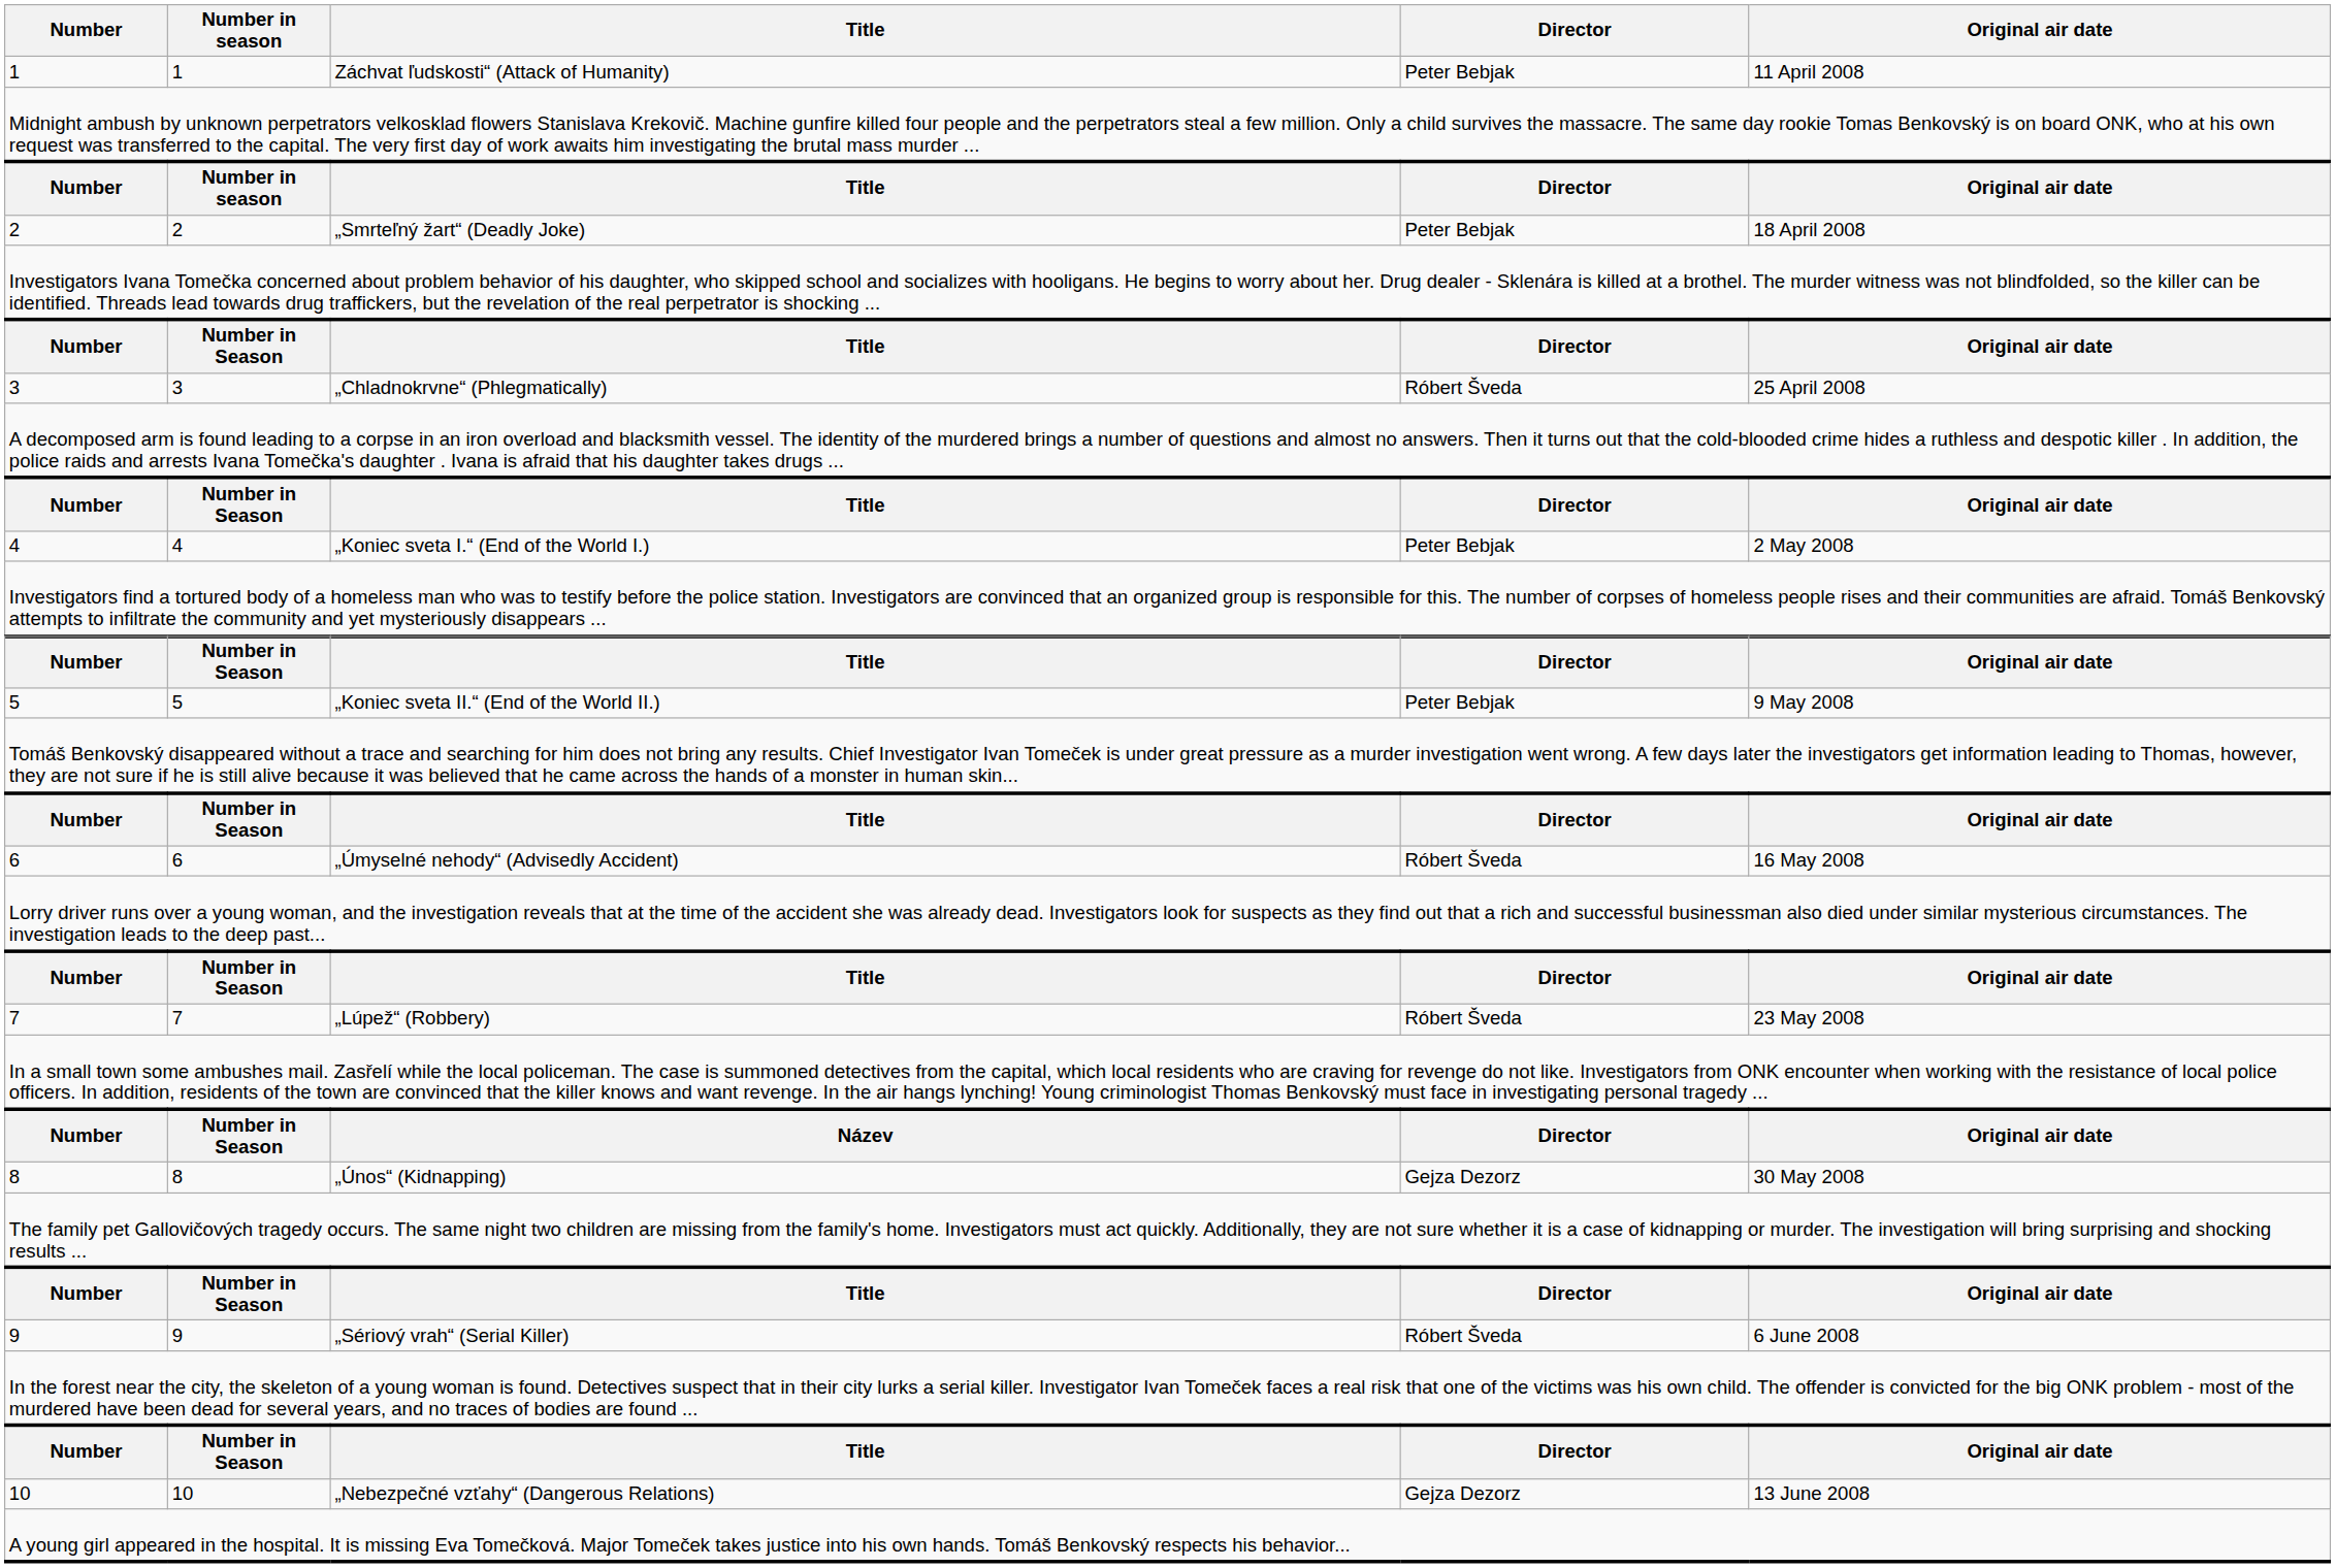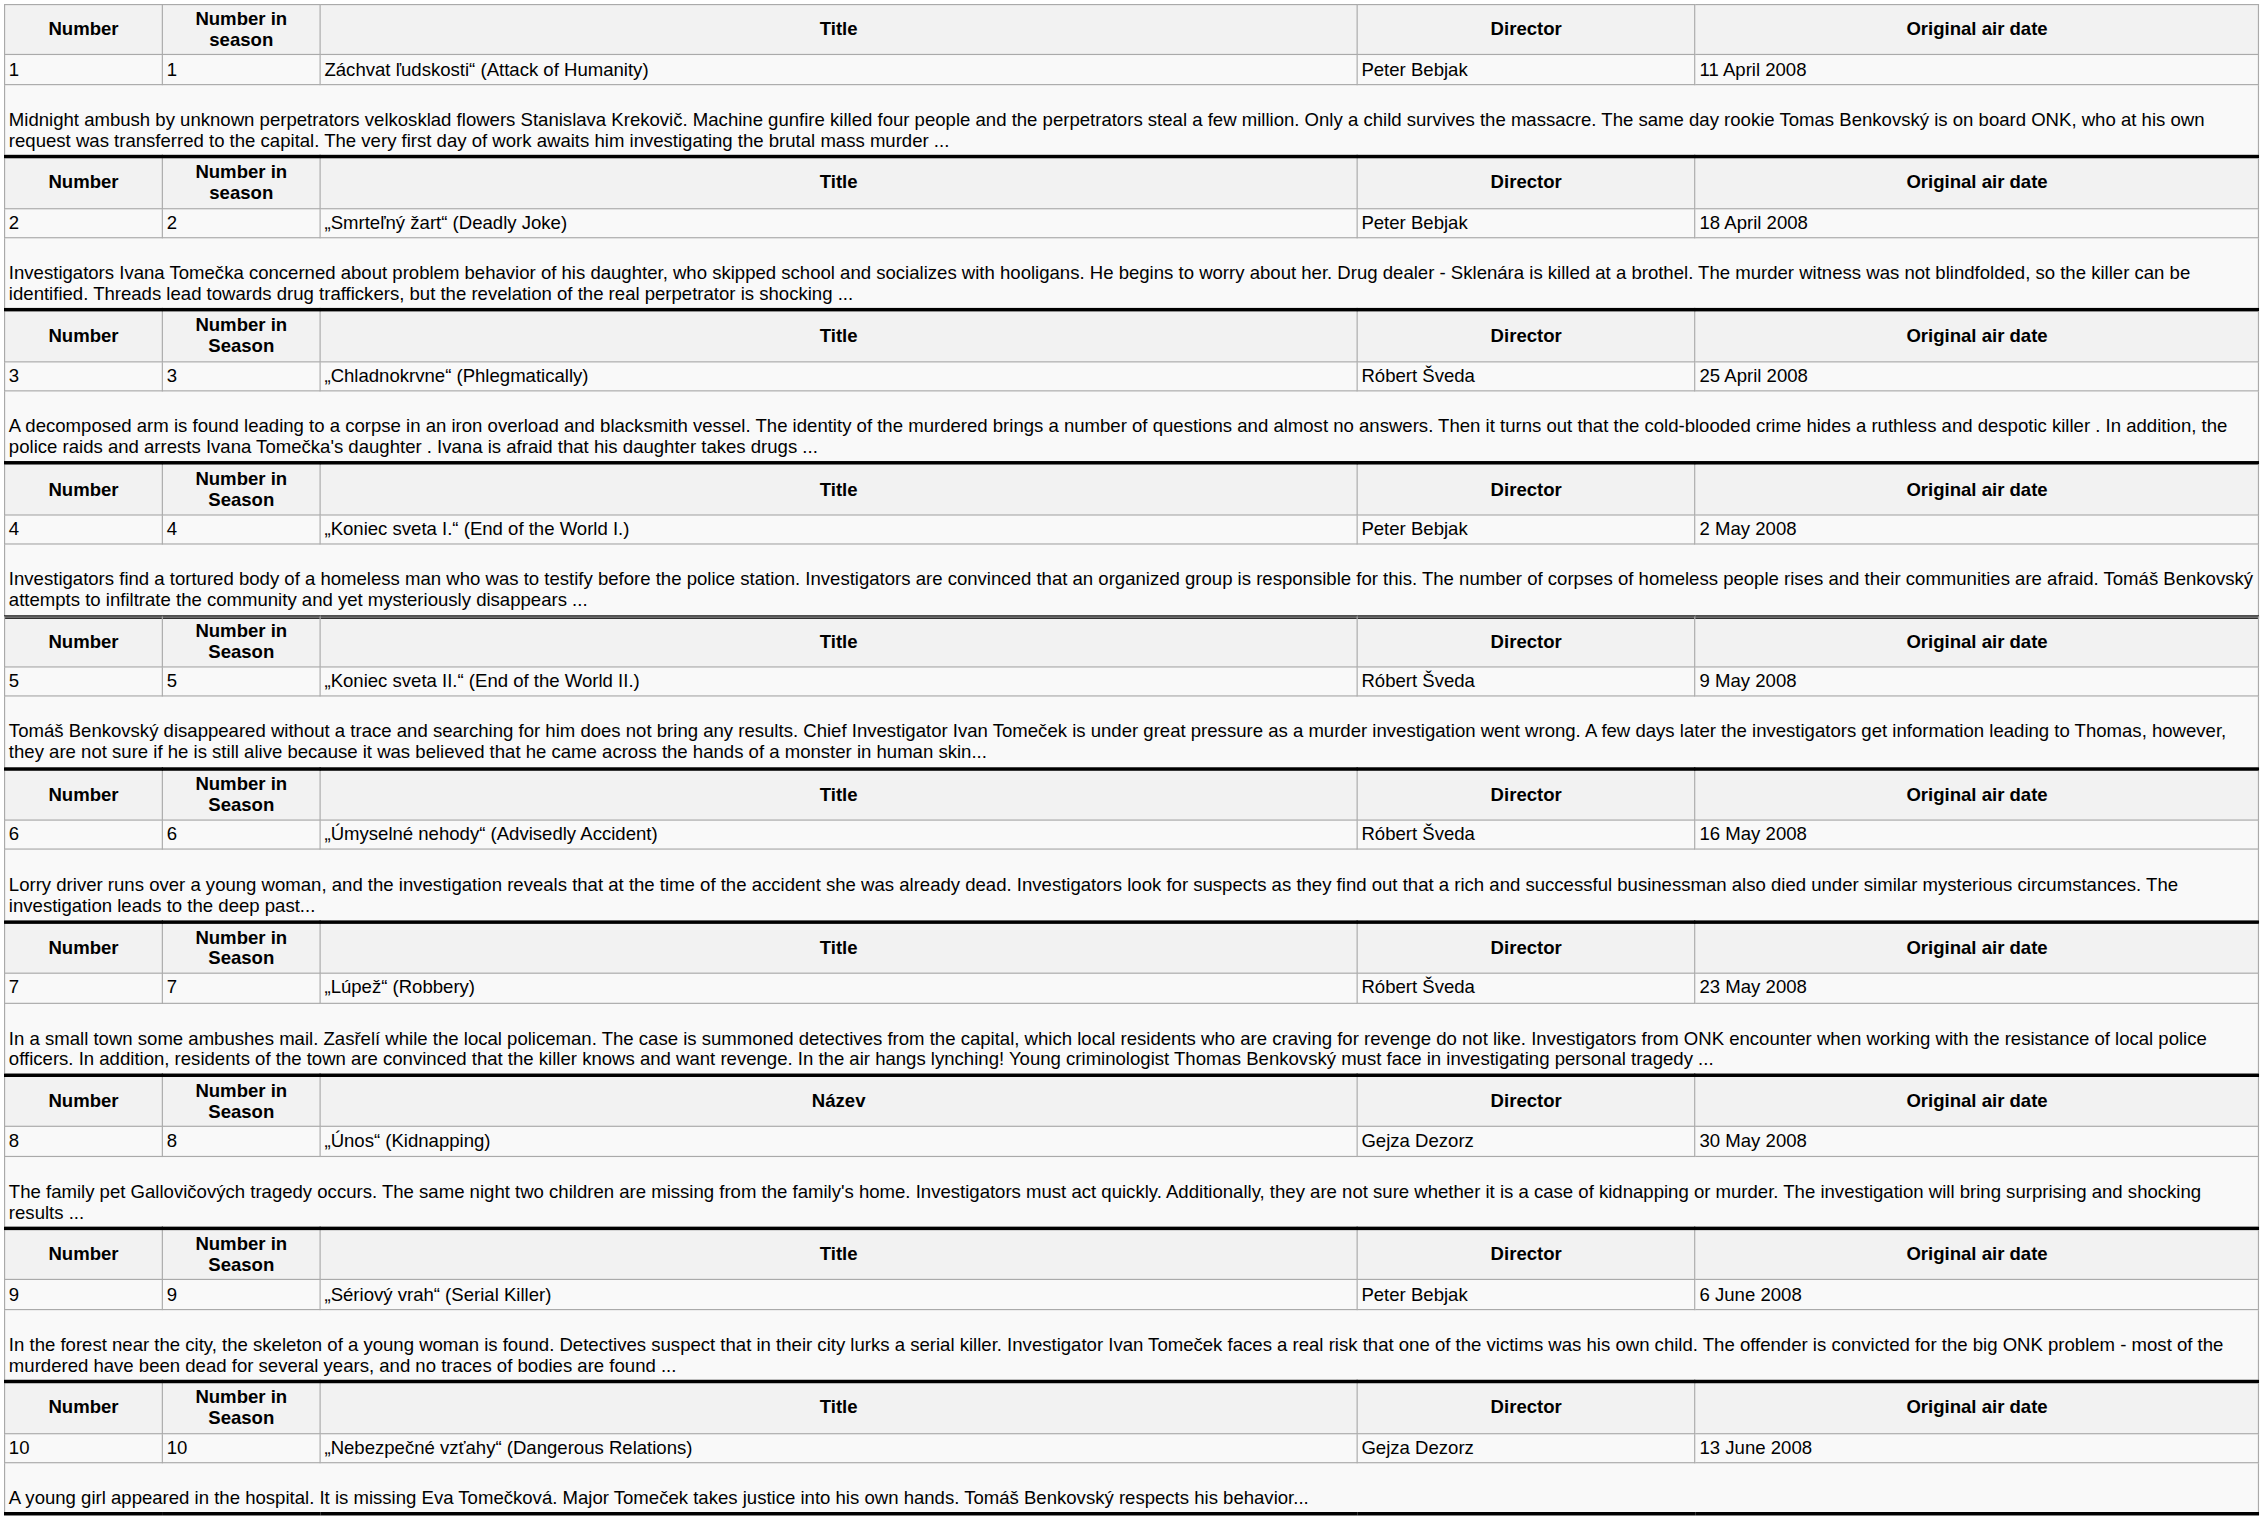row 14 | Director: Peter Bebjak -> Róbert Šveda
row 26 | Director: Róbert Šveda -> Peter Bebjak
